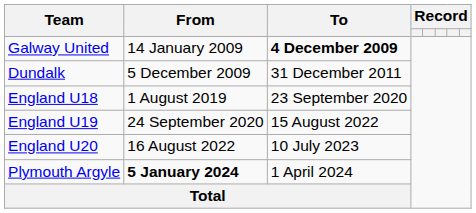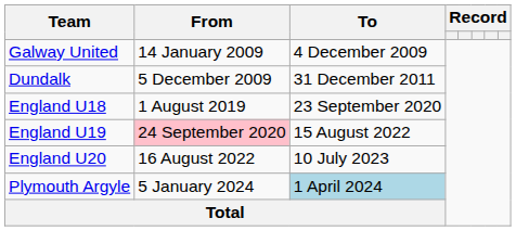Galway United | To: bold -> normal
England U19 | From: no background -> pink background
Plymouth Argyle | From: bold -> normal
Plymouth Argyle | To: no background -> lightblue background
